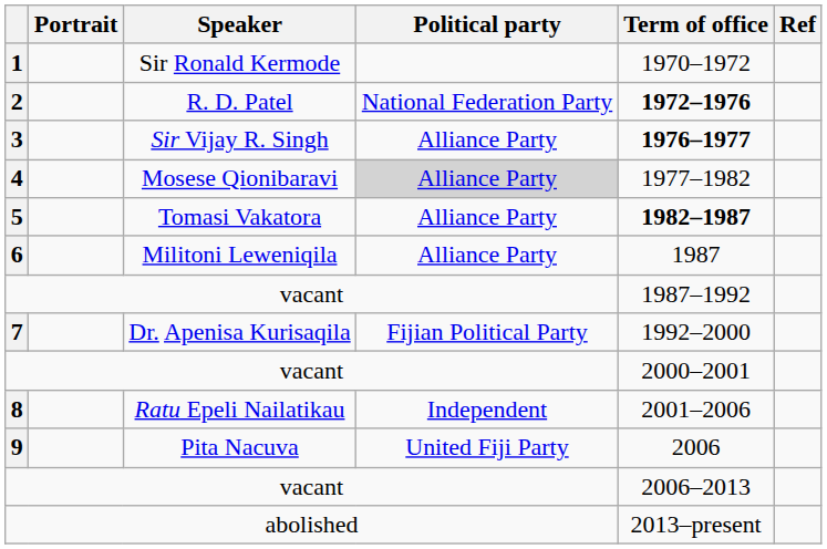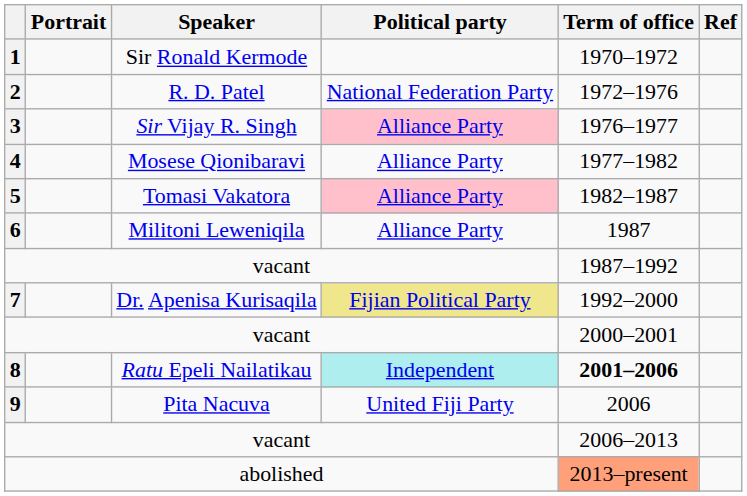2 | Term of office: bold -> normal
3 | Political party: no background -> pink background
3 | Term of office: bold -> normal
4 | Political party: lightgrey background -> no background
5 | Political party: no background -> pink background
5 | Term of office: bold -> normal
7 | Political party: no background -> khaki background
8 | Political party: no background -> paleturquoise background
8 | Term of office: normal -> bold
abolished | Term of office: no background -> lightsalmon background
